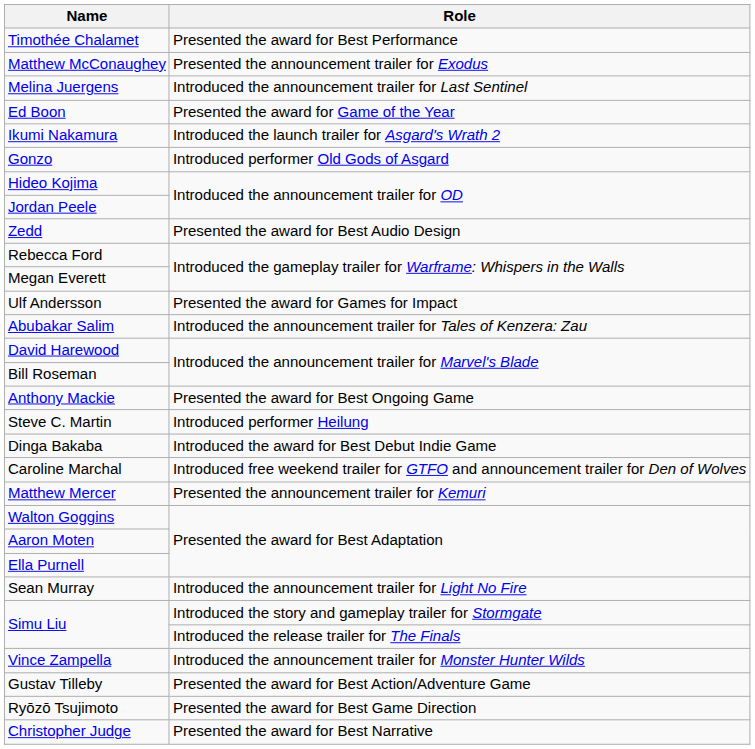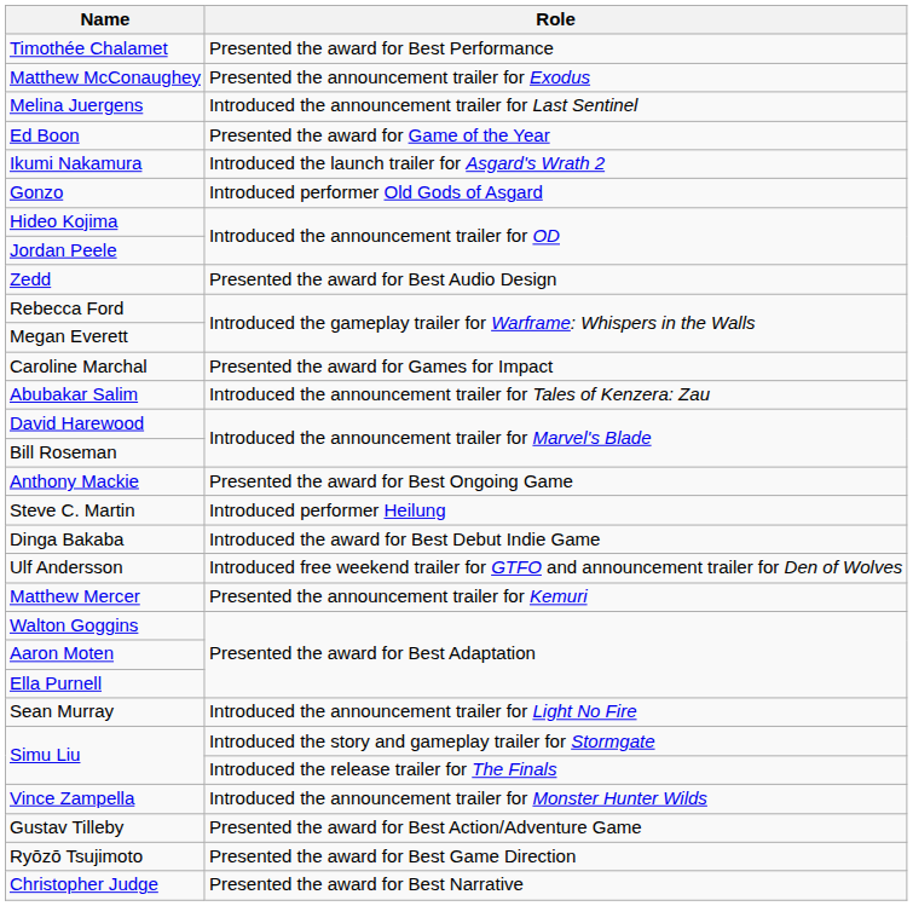row 13 | Name: Ulf Andersson -> Caroline Marchal
row 20 | Name: Caroline Marchal -> Ulf Andersson
